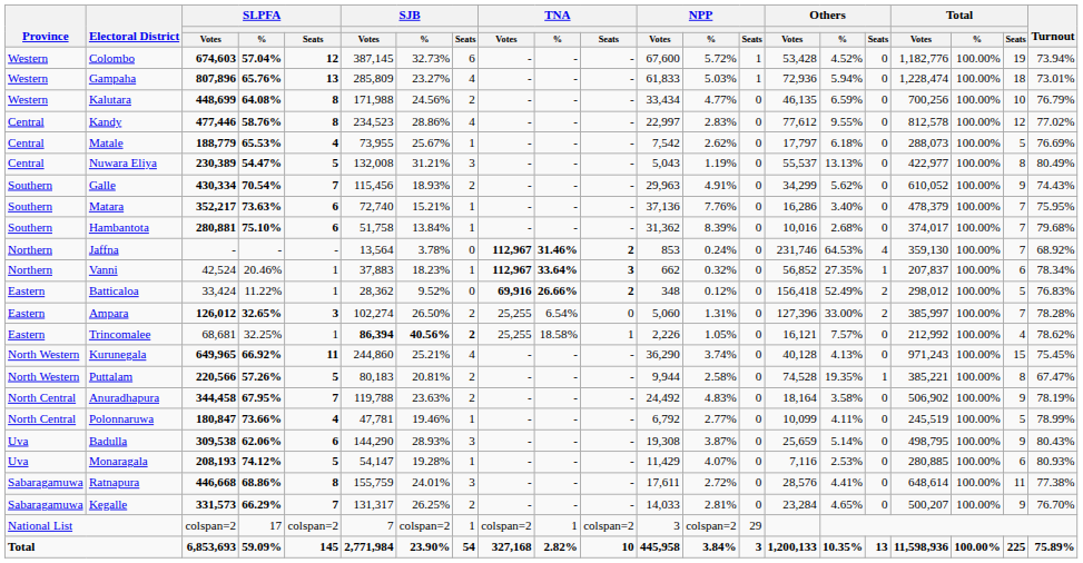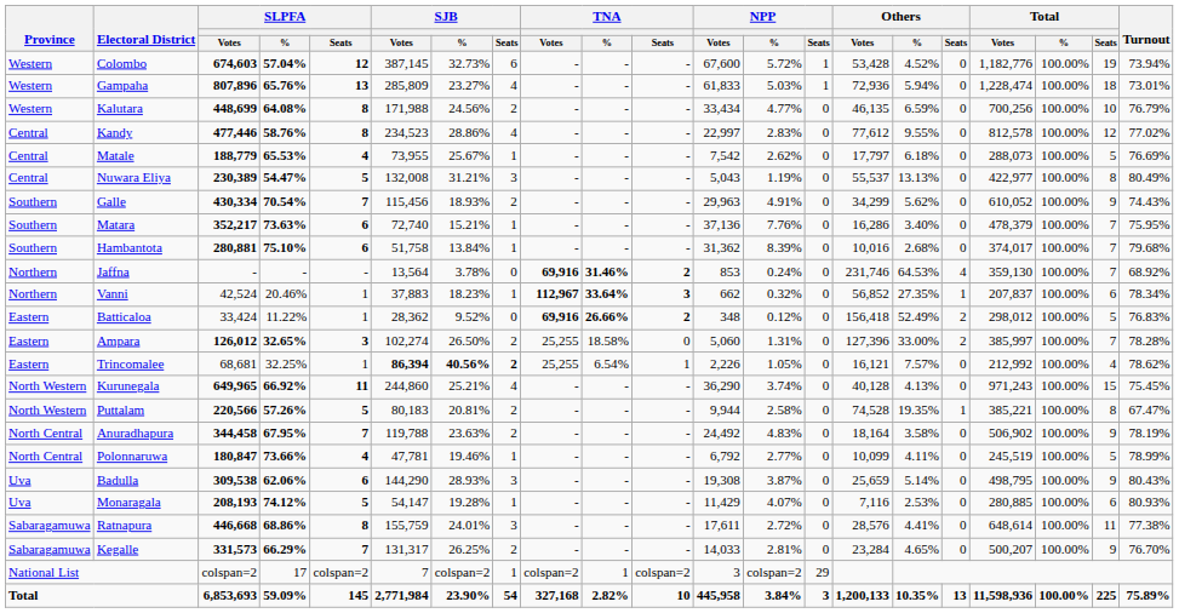Jaffna | TNA / Votes: 112,967 -> 69,916
Ampara | TNA / %: 6.54% -> 18.58%
Trincomalee | TNA / %: 18.58% -> 6.54%
